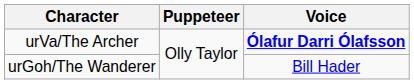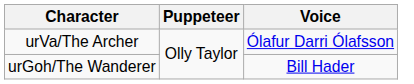urVa/The Archer | Voice: bold -> normal
